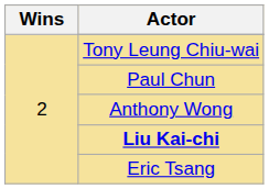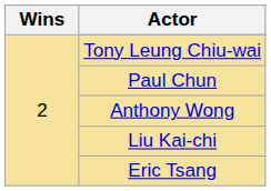Liu Kai-chi | Actor: bold -> normal
